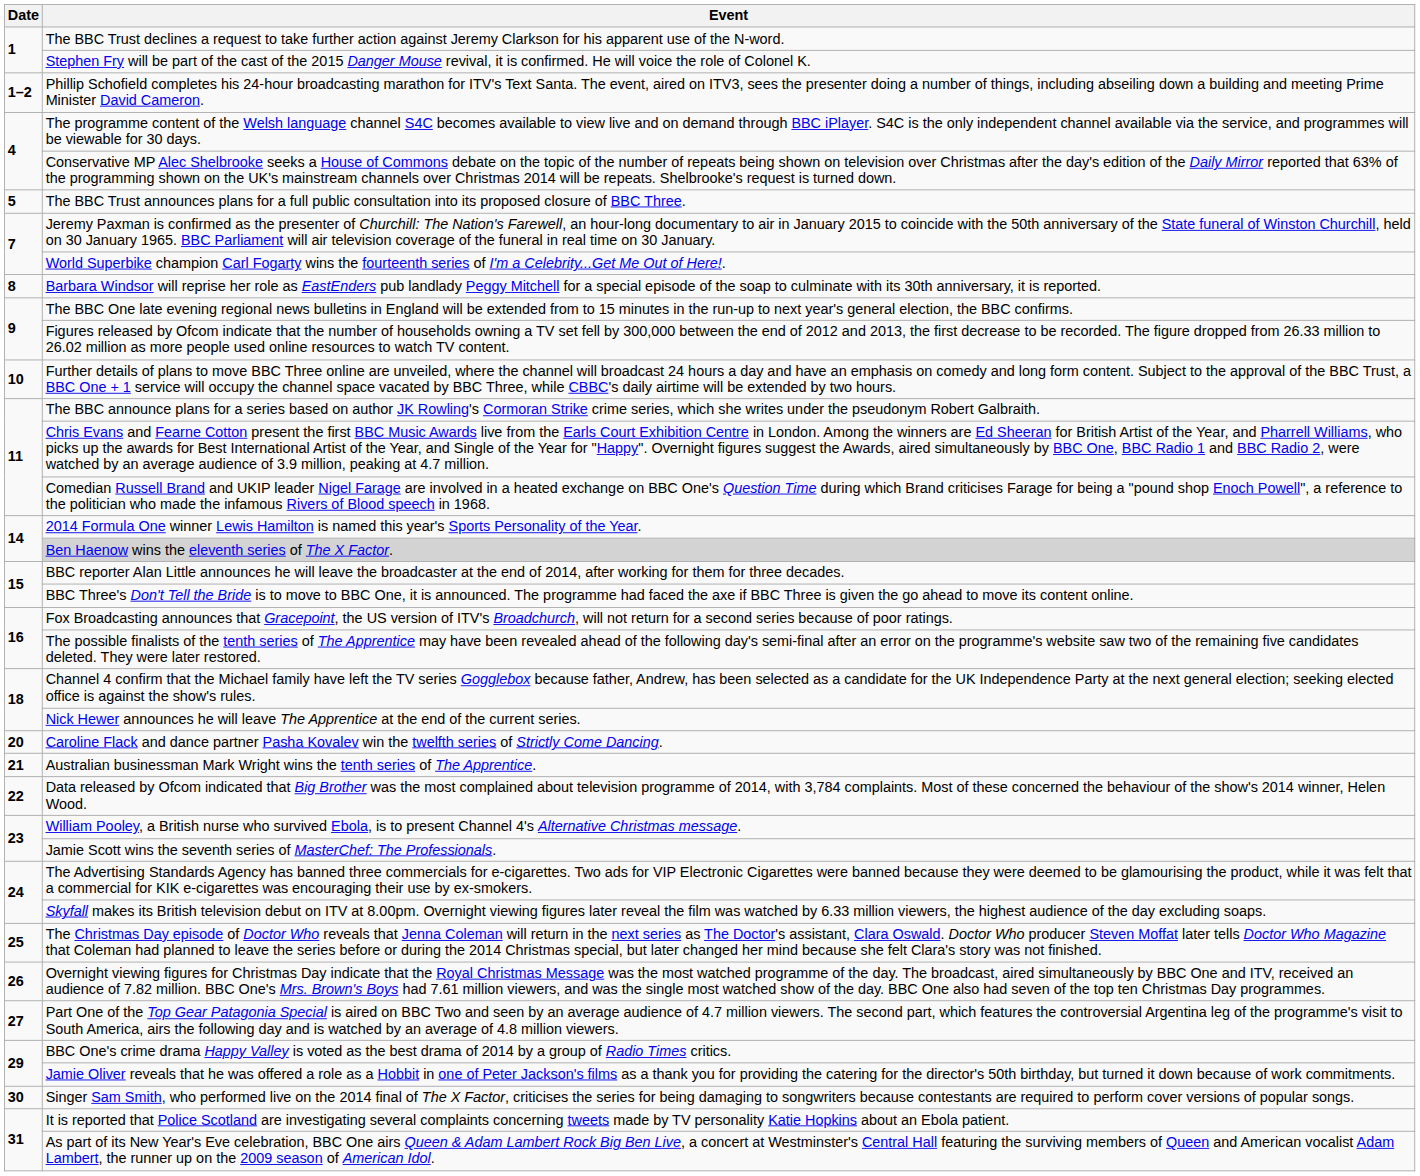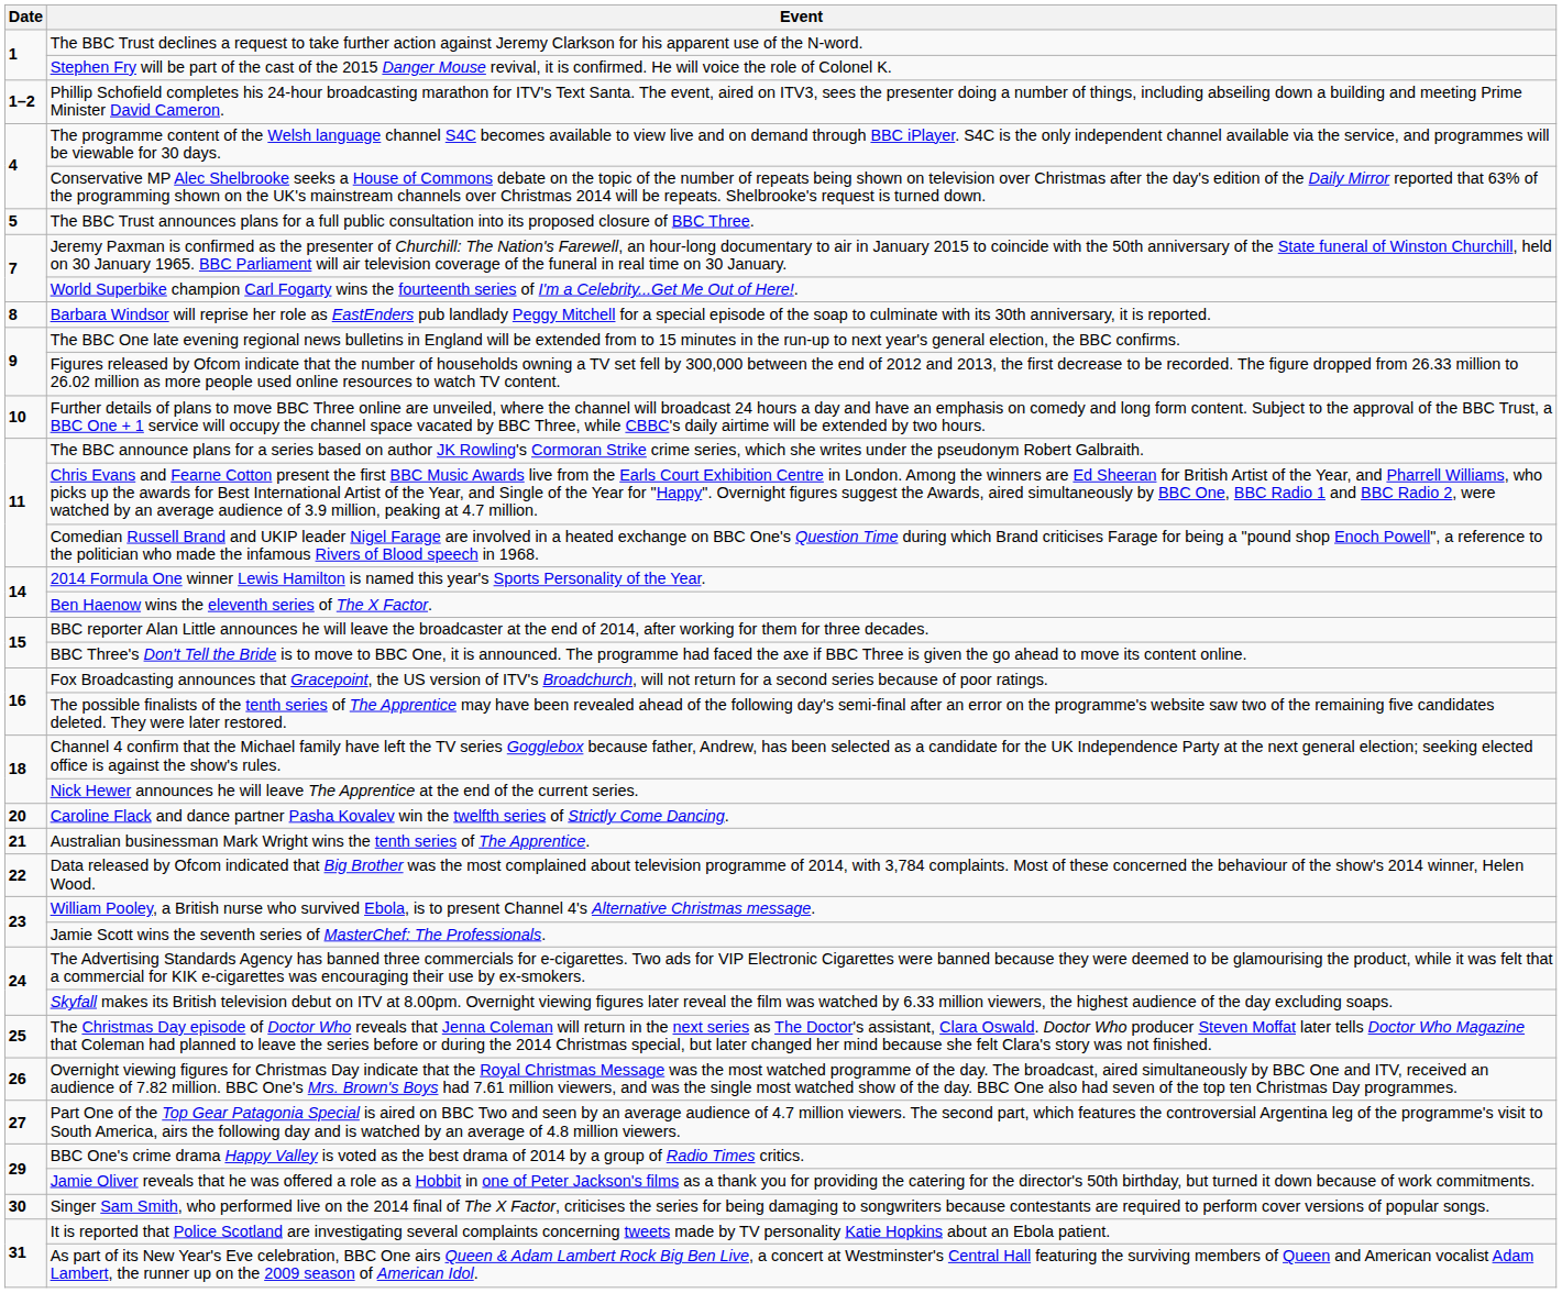Ben Haenow wins the eleventh series of The X Factor. | Event: lightgrey background -> no background
